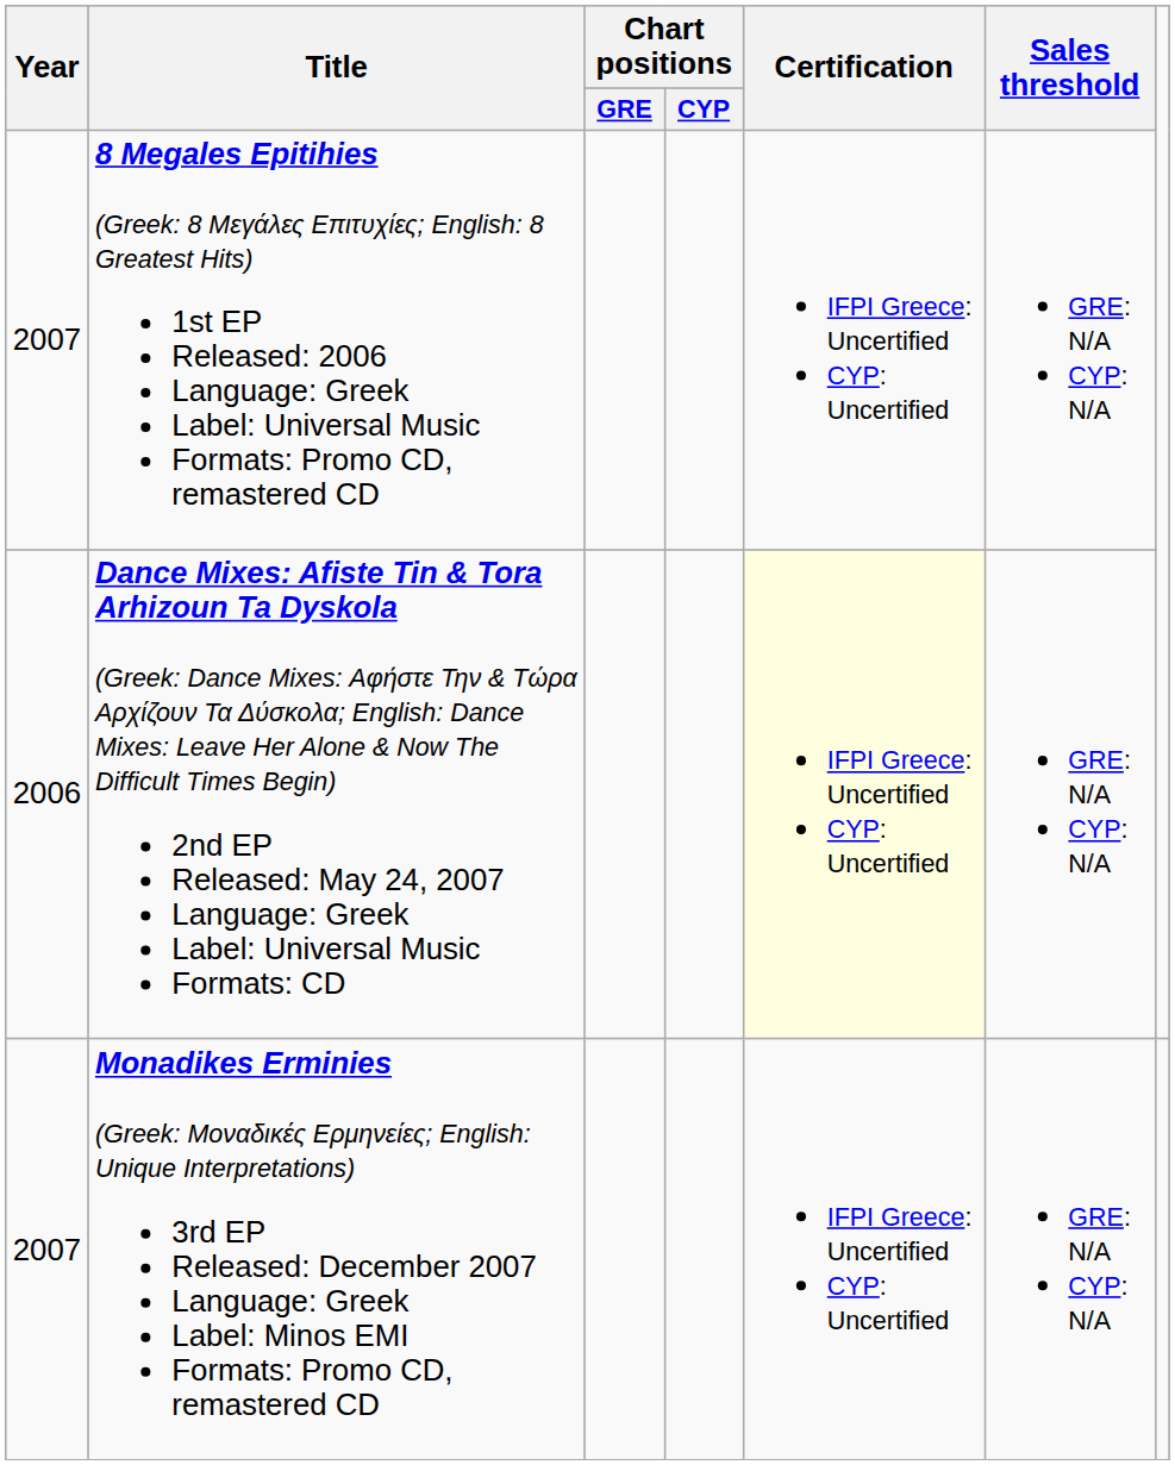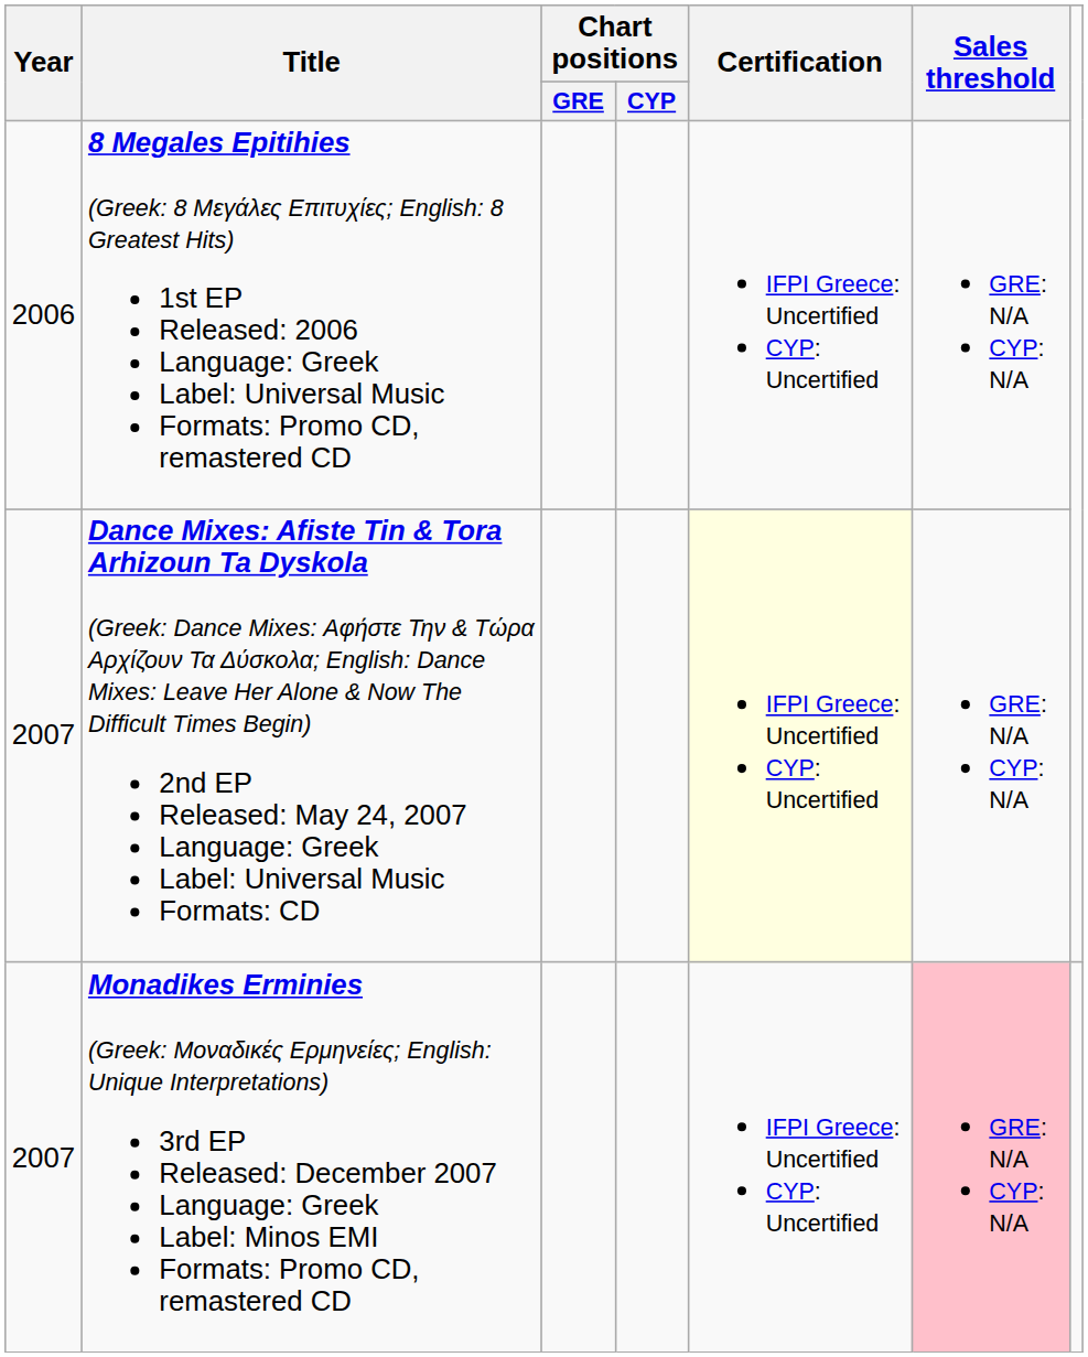row 3 | Year: 2007 -> 2006
row 4 | Year: 2006 -> 2007
row 5 | Sales threshold: no background -> pink background
